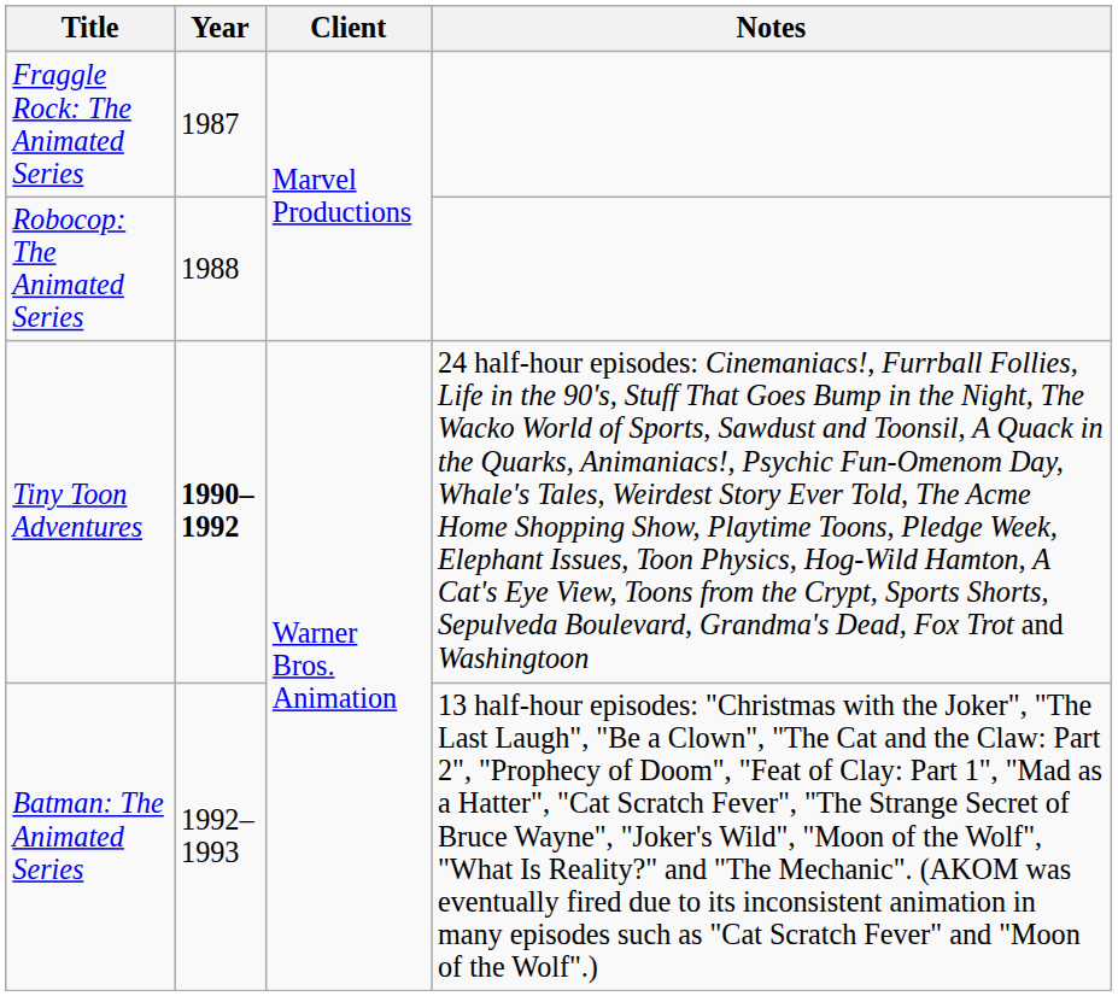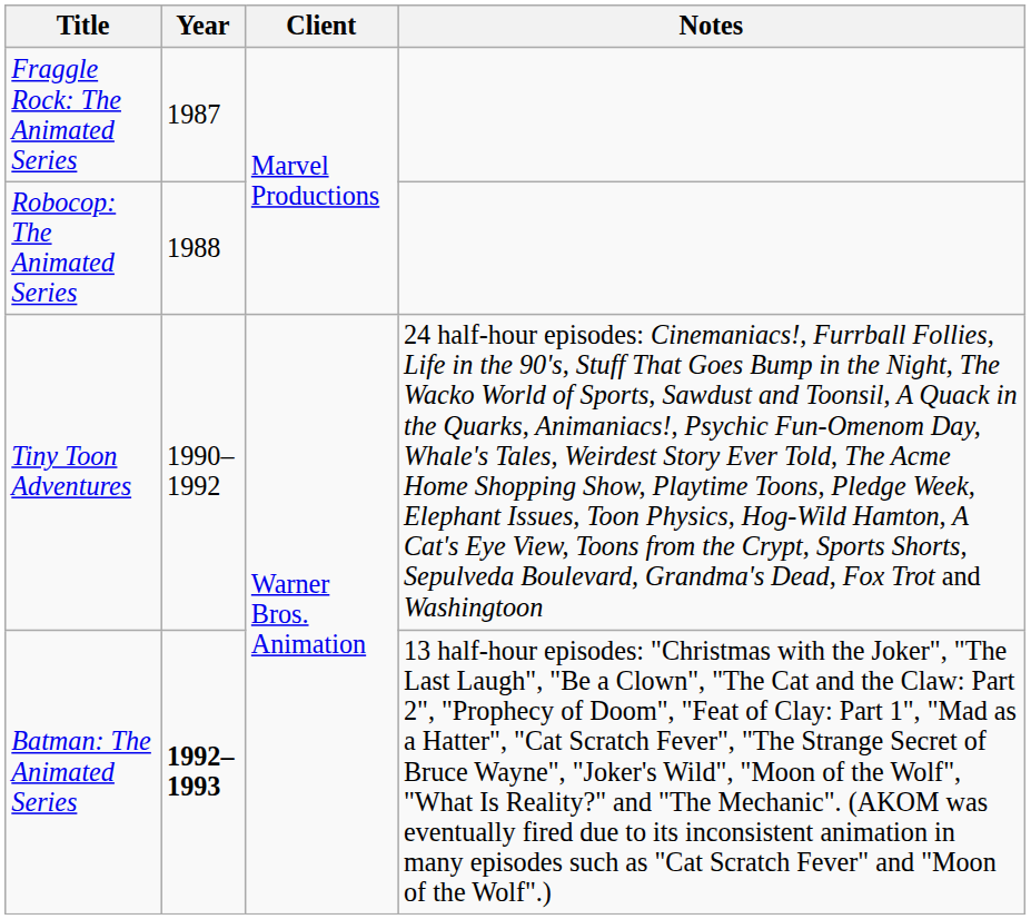Tiny Toon Adventures | Year: bold -> normal
Batman: The Animated Series | Year: normal -> bold
